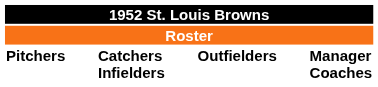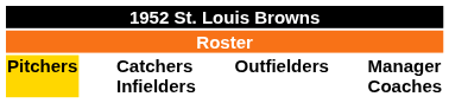Pitchers | column 1: no background -> gold background
